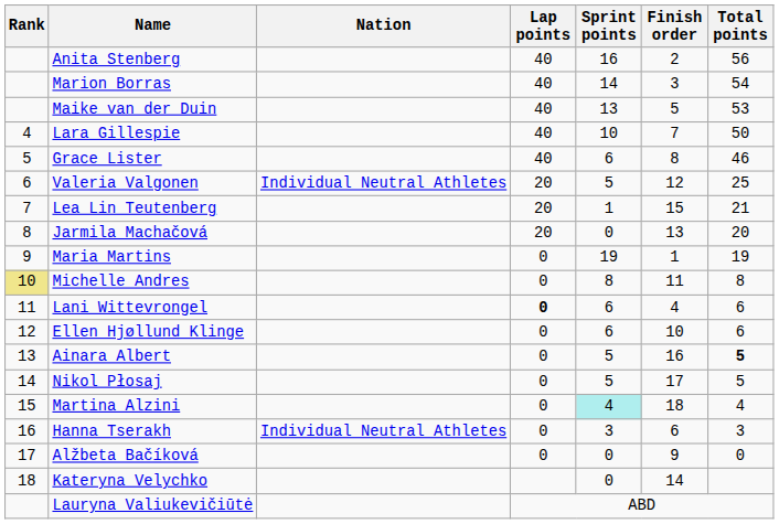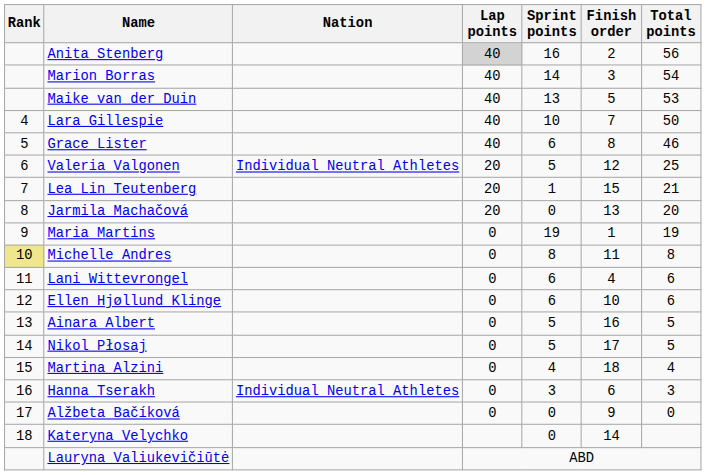Anita Stenberg | Lap points: no background -> lightgrey background
Lani Wittevrongel | Lap points: bold -> normal
Ainara Albert | Total points: bold -> normal
Martina Alzini | Sprint points: paleturquoise background -> no background
